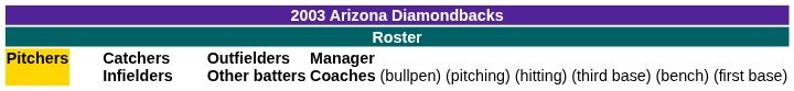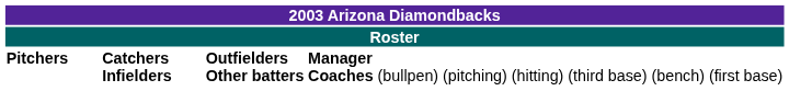Pitchers | column 1: gold background -> no background
